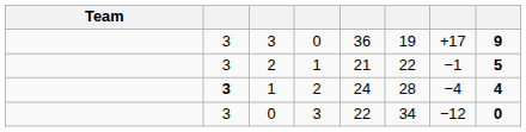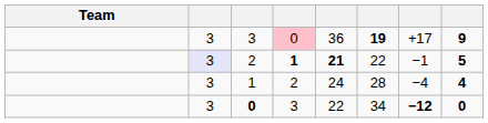row 2 | column 4: no background -> pink background
row 2 | column 6: normal -> bold
row 3 | column 2: no background -> lavender background
row 3 | column 4: normal -> bold
row 3 | column 5: normal -> bold
row 4 | column 2: bold -> normal
row 5 | column 3: normal -> bold
row 5 | column 7: normal -> bold
